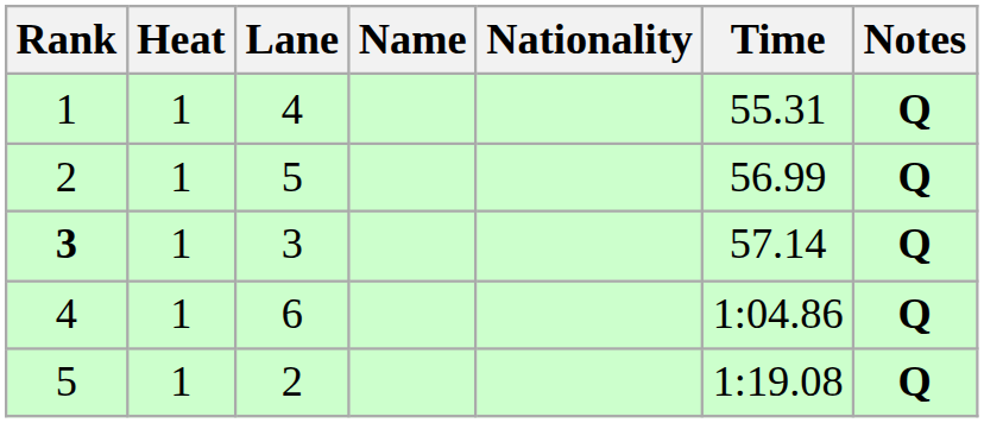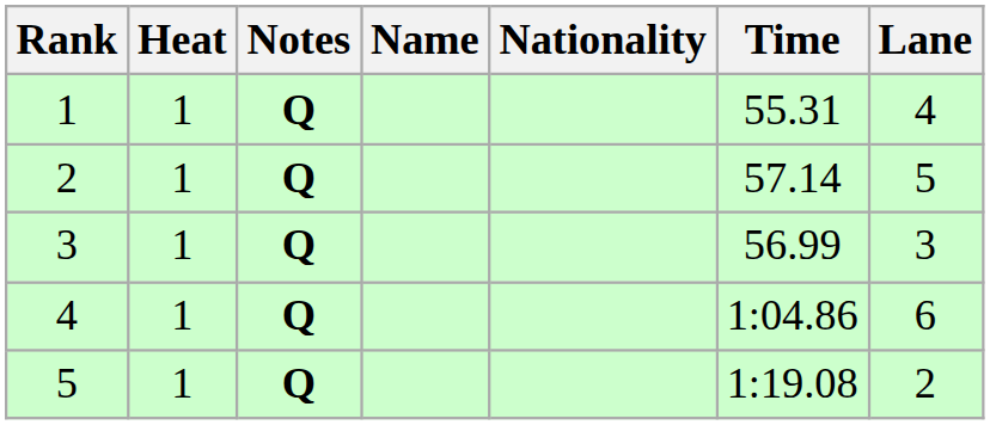columns swapped: Lane <-> Notes
row 3 | Time: 56.99 -> 57.14
row 4 | Rank: bold -> normal
row 4 | Time: 57.14 -> 56.99
